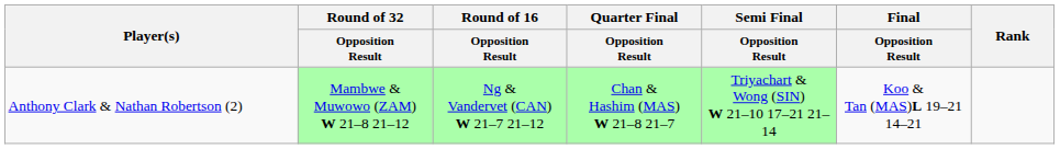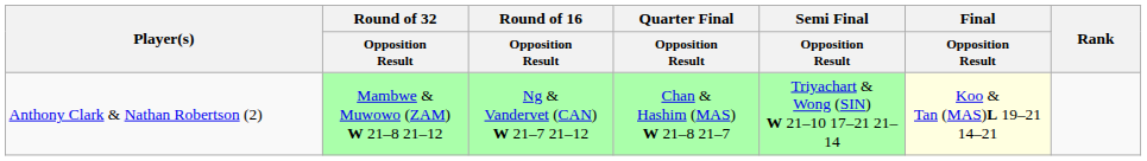Anthony Clark & Nathan Robertson (2) | Final / Opposition Result: no background -> lightyellow background
